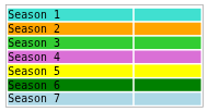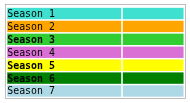Season 3 | column 1: normal -> bold
Season 5 | column 1: normal -> bold
Season 6 | column 1: normal -> bold
